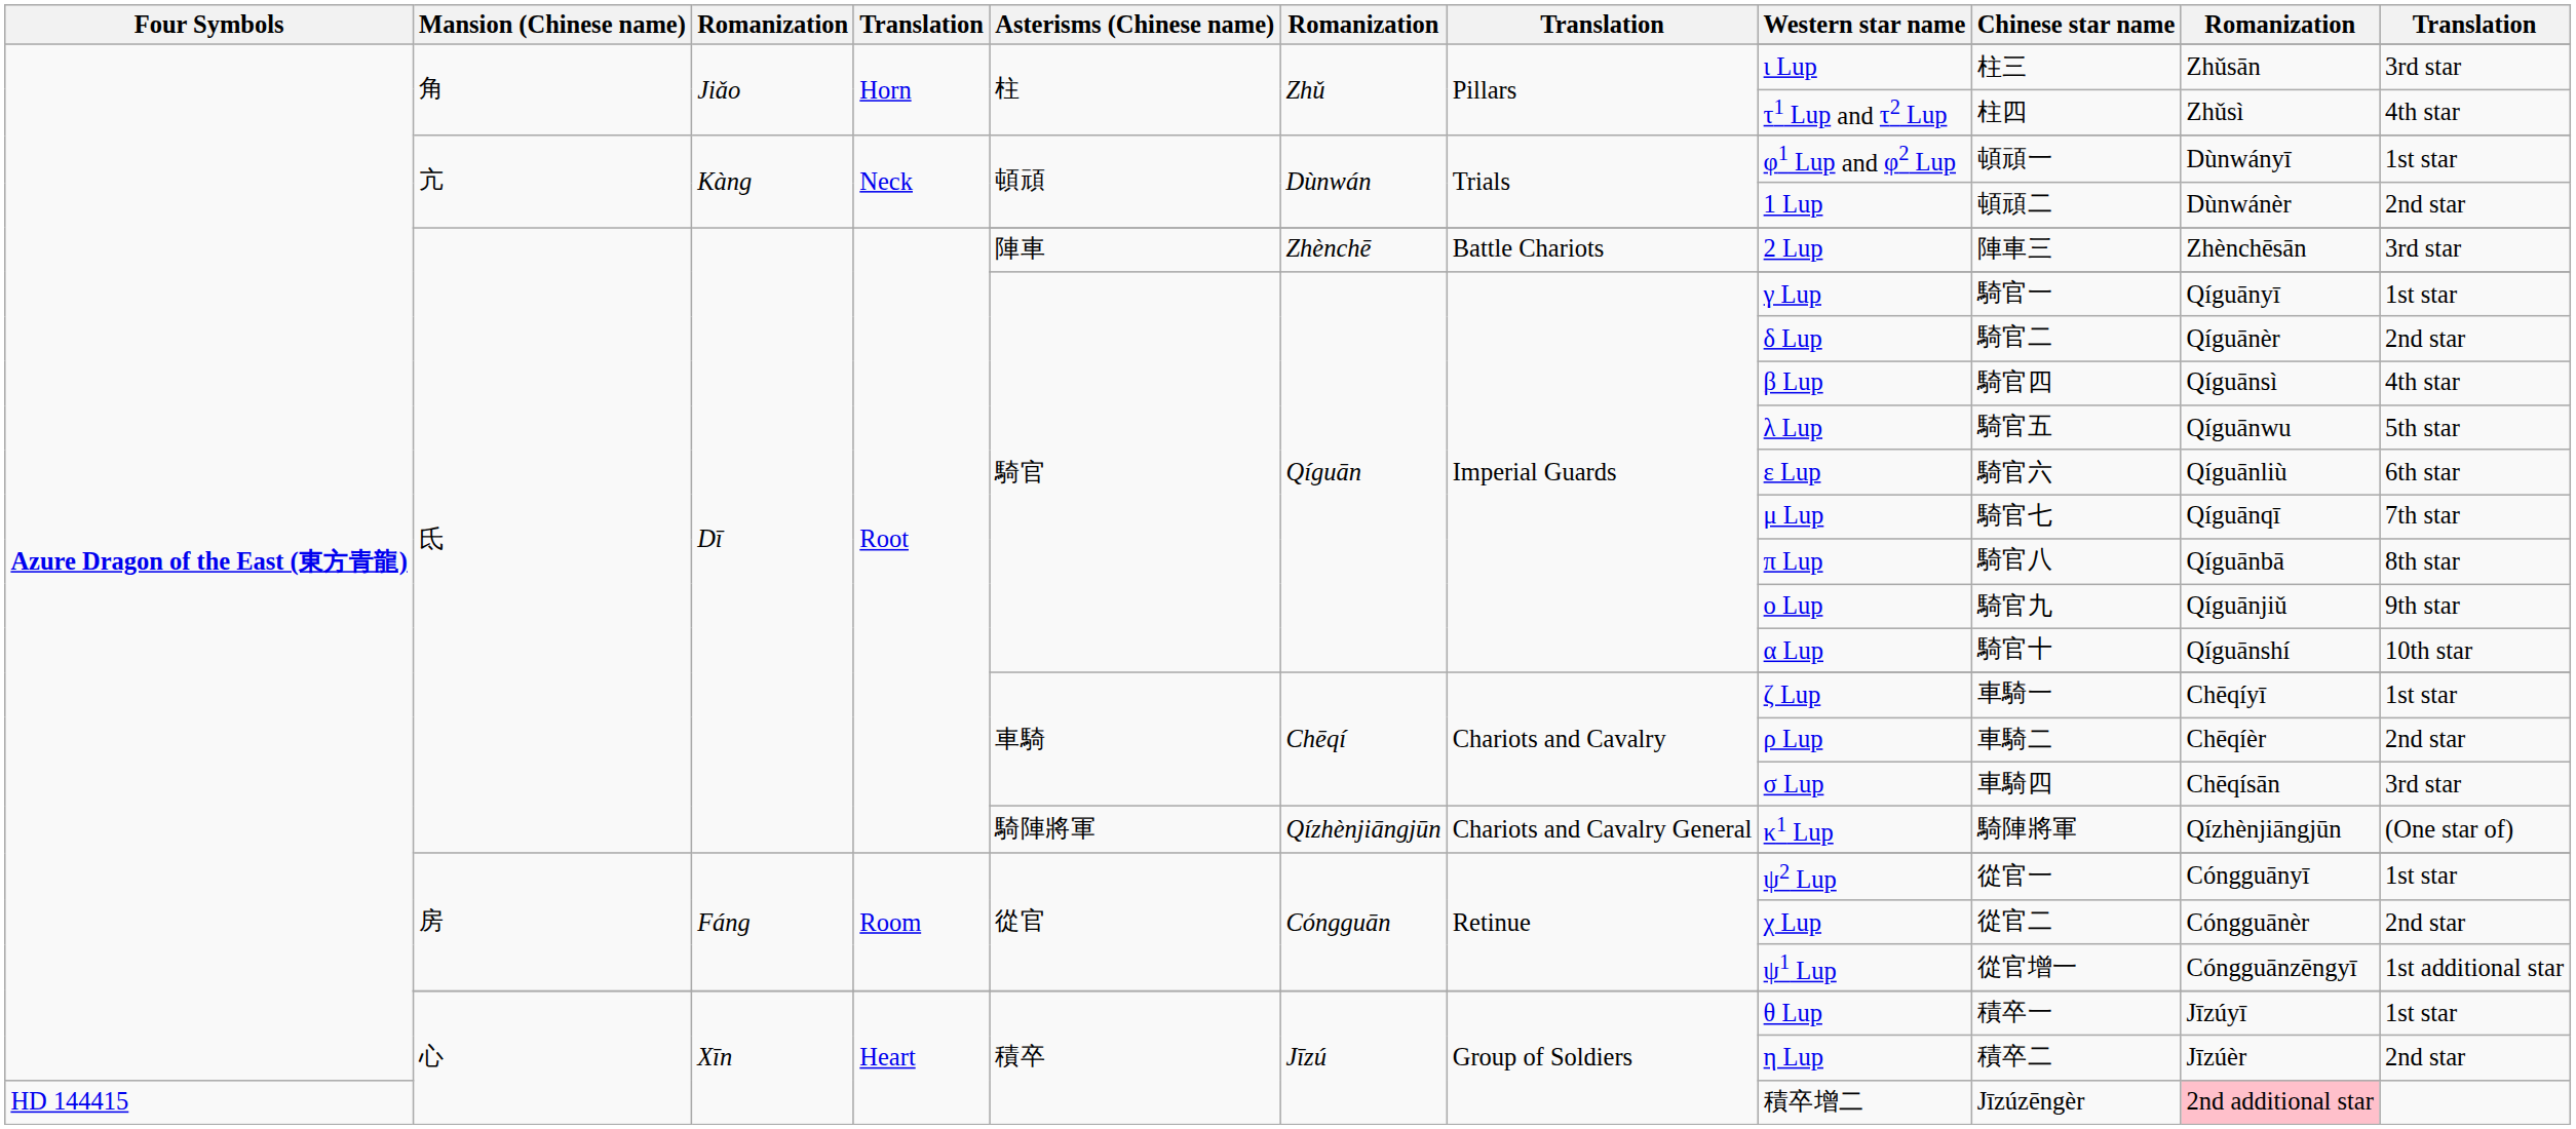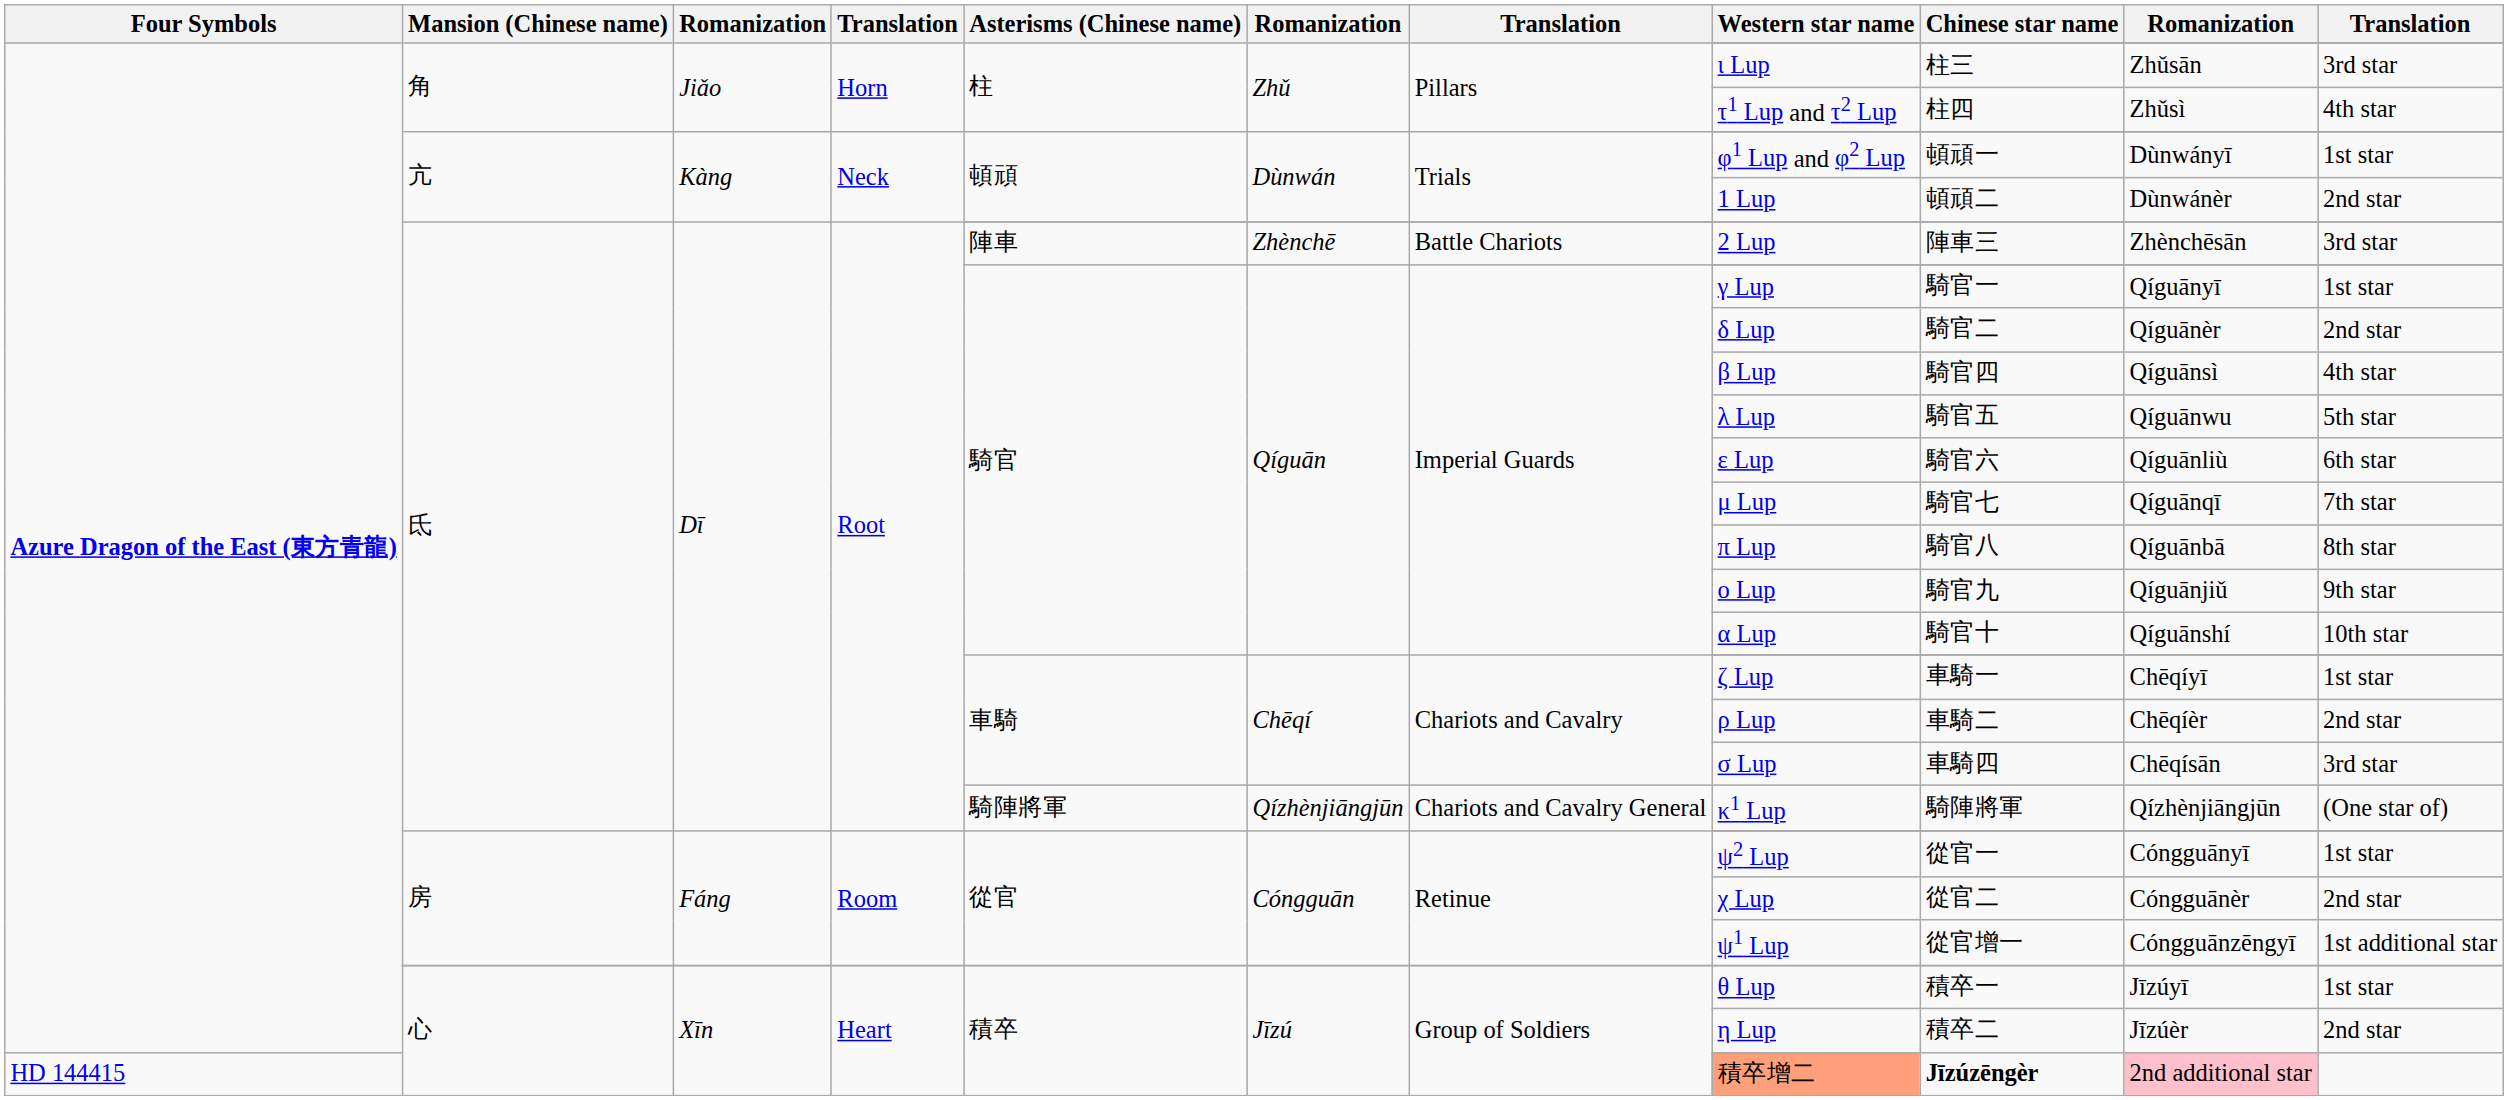HD 144415 / 心 | Western star name: no background -> lightsalmon background
HD 144415 / 心 | Chinese star name: normal -> bold
